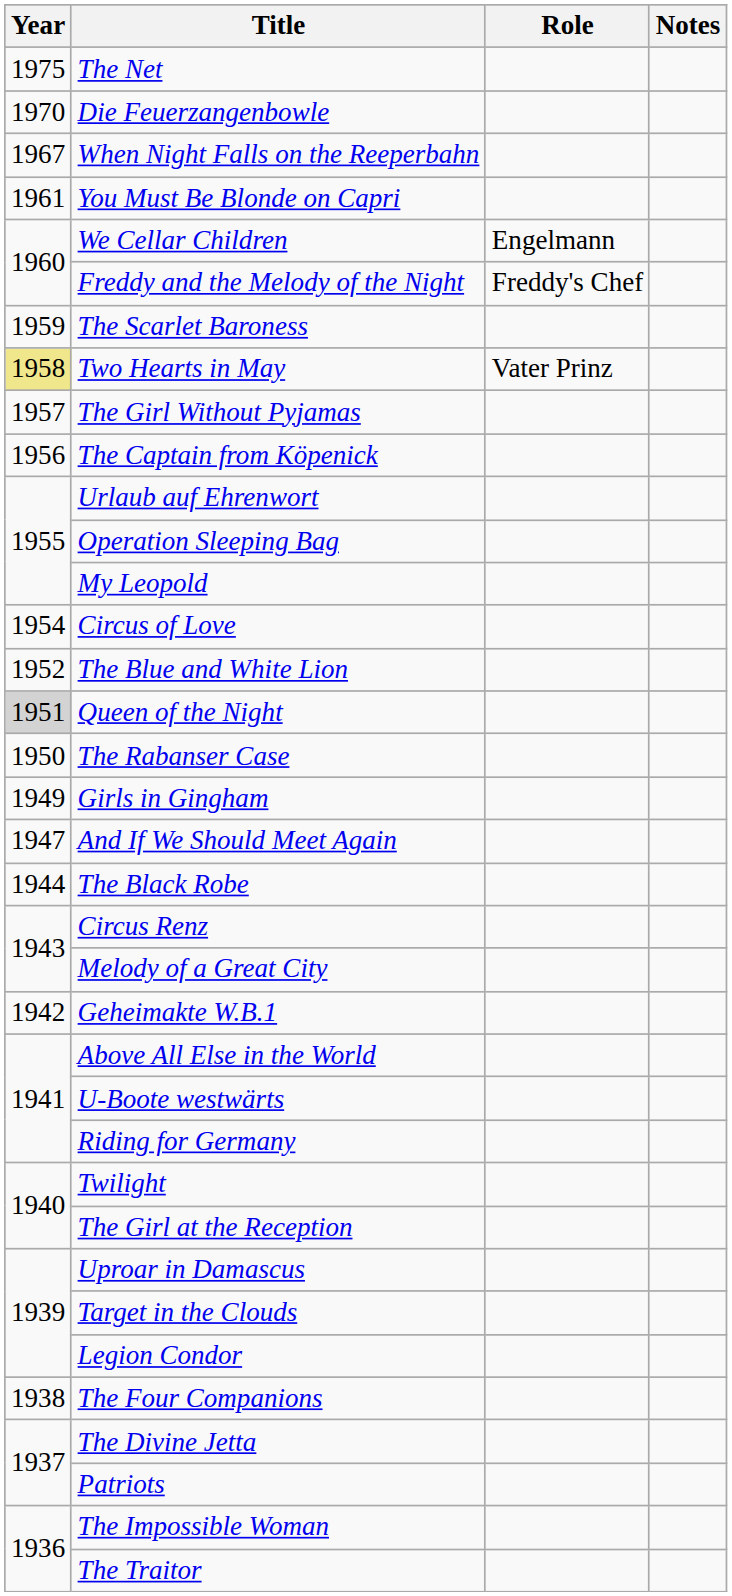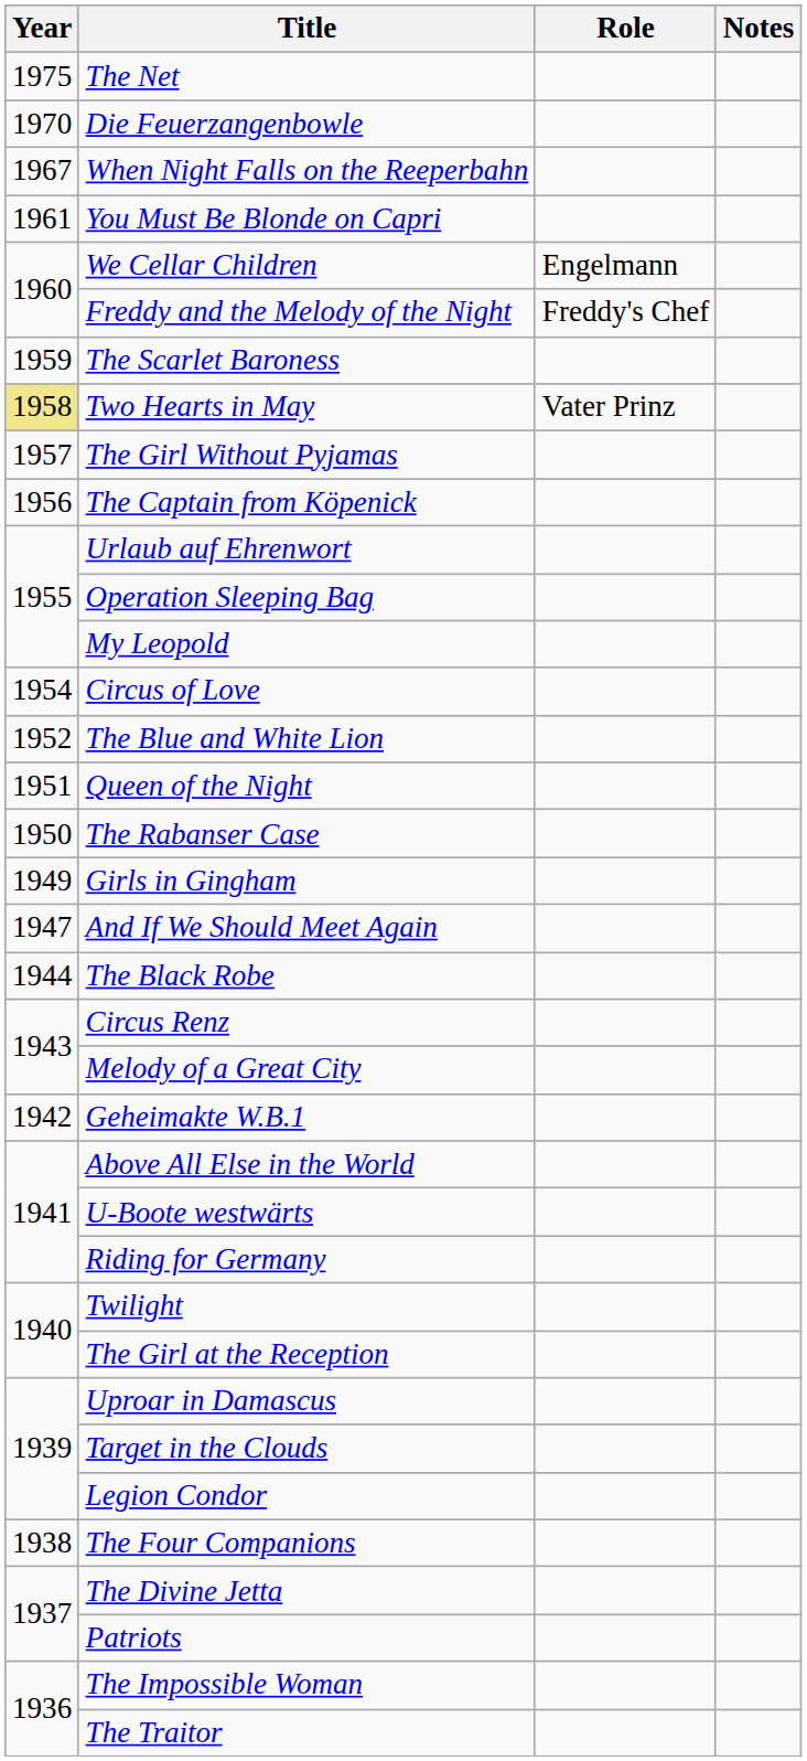Queen of the Night | Year: lightgrey background -> no background
